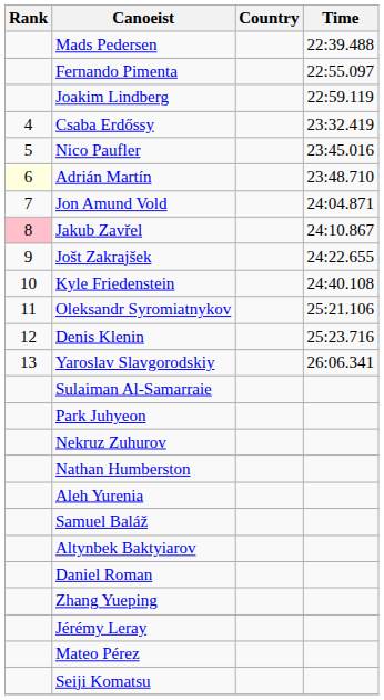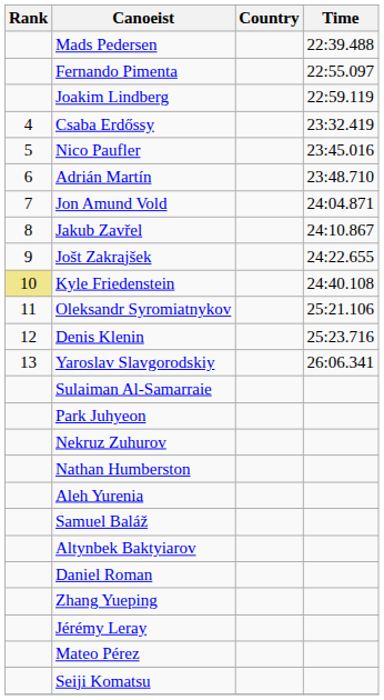Adrián Martín | Rank: lightyellow background -> no background
Jakub Zavřel | Rank: pink background -> no background
Kyle Friedenstein | Rank: no background -> khaki background
